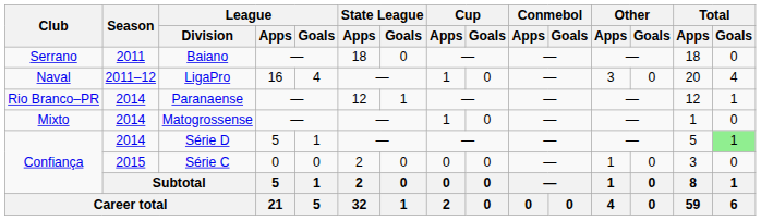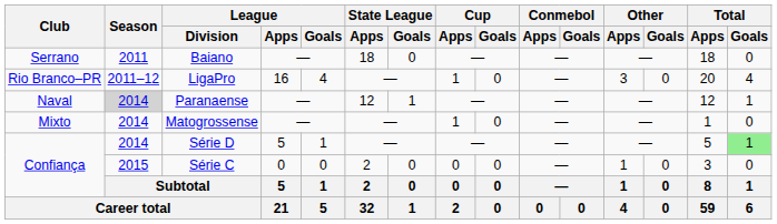LigaPro | Club: Naval -> Rio Branco–PR
Paranaense | Club: Rio Branco–PR -> Naval
Paranaense | Season: no background -> lightgrey background
